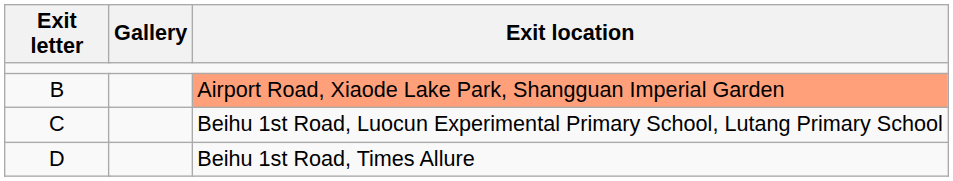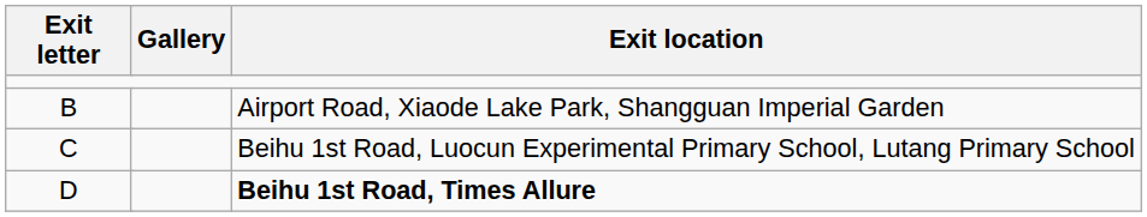Airport Road, Xiaode Lake Park, Shangguan Imperial Garden | Exit location: lightsalmon background -> no background
Beihu 1st Road, Times Allure | Exit location: normal -> bold
